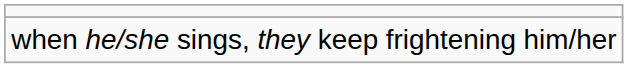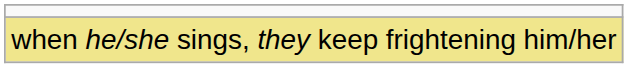row 2 | column 1: no background -> khaki background
